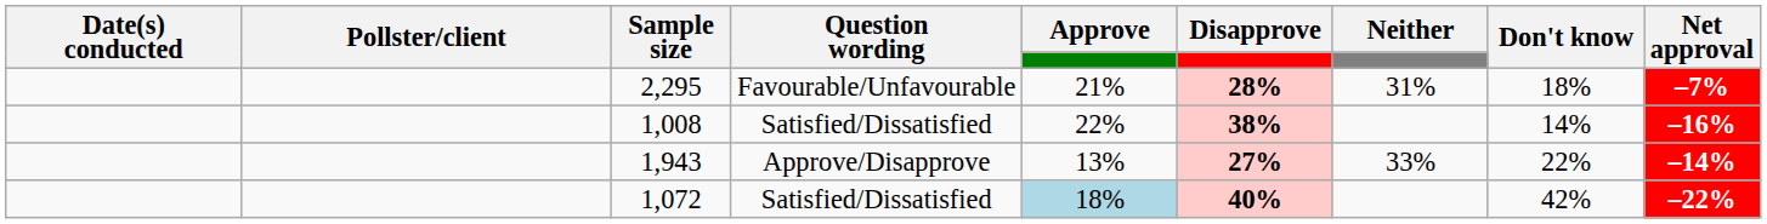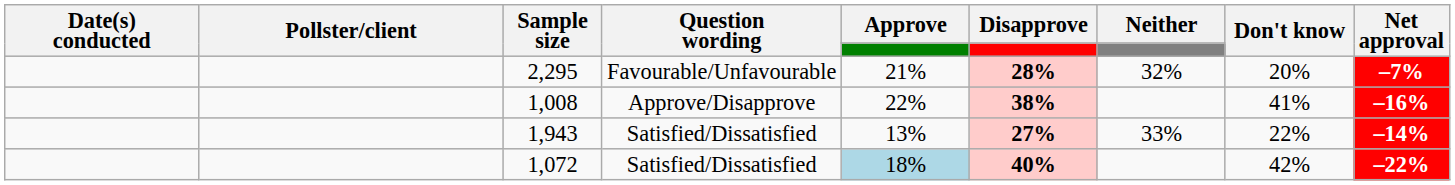2,295 | Neither: 31% -> 32%
2,295 | Don't know: 18% -> 20%
1,008 | Question wording: Satisfied/Dissatisfied -> Approve/Disapprove
1,008 | Don't know: 14% -> 41%
1,943 | Question wording: Approve/Disapprove -> Satisfied/Dissatisfied
